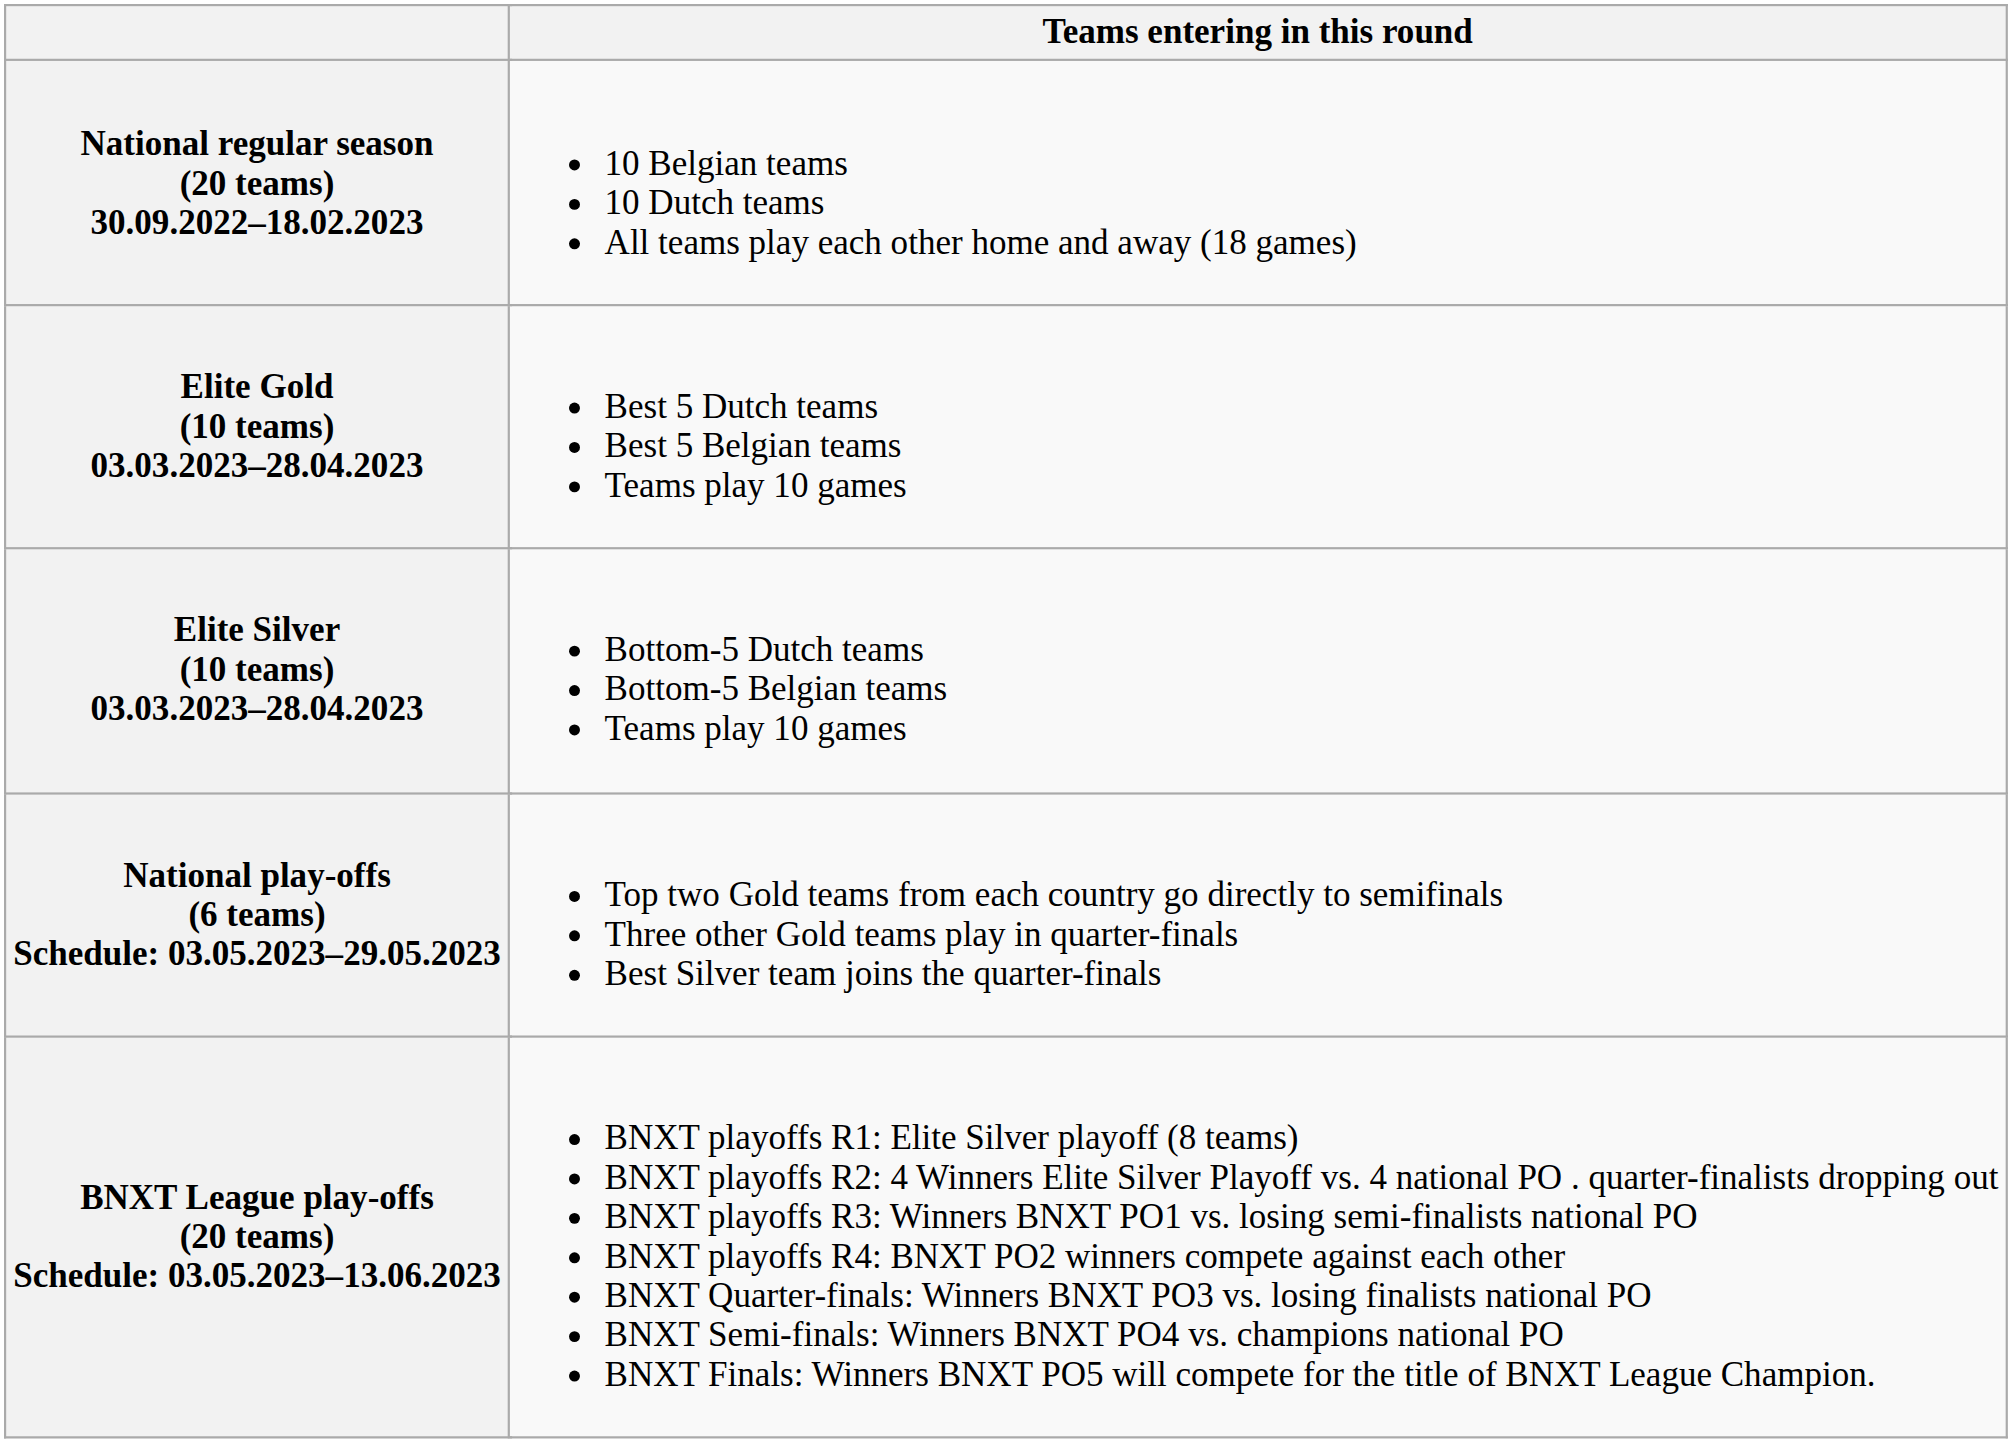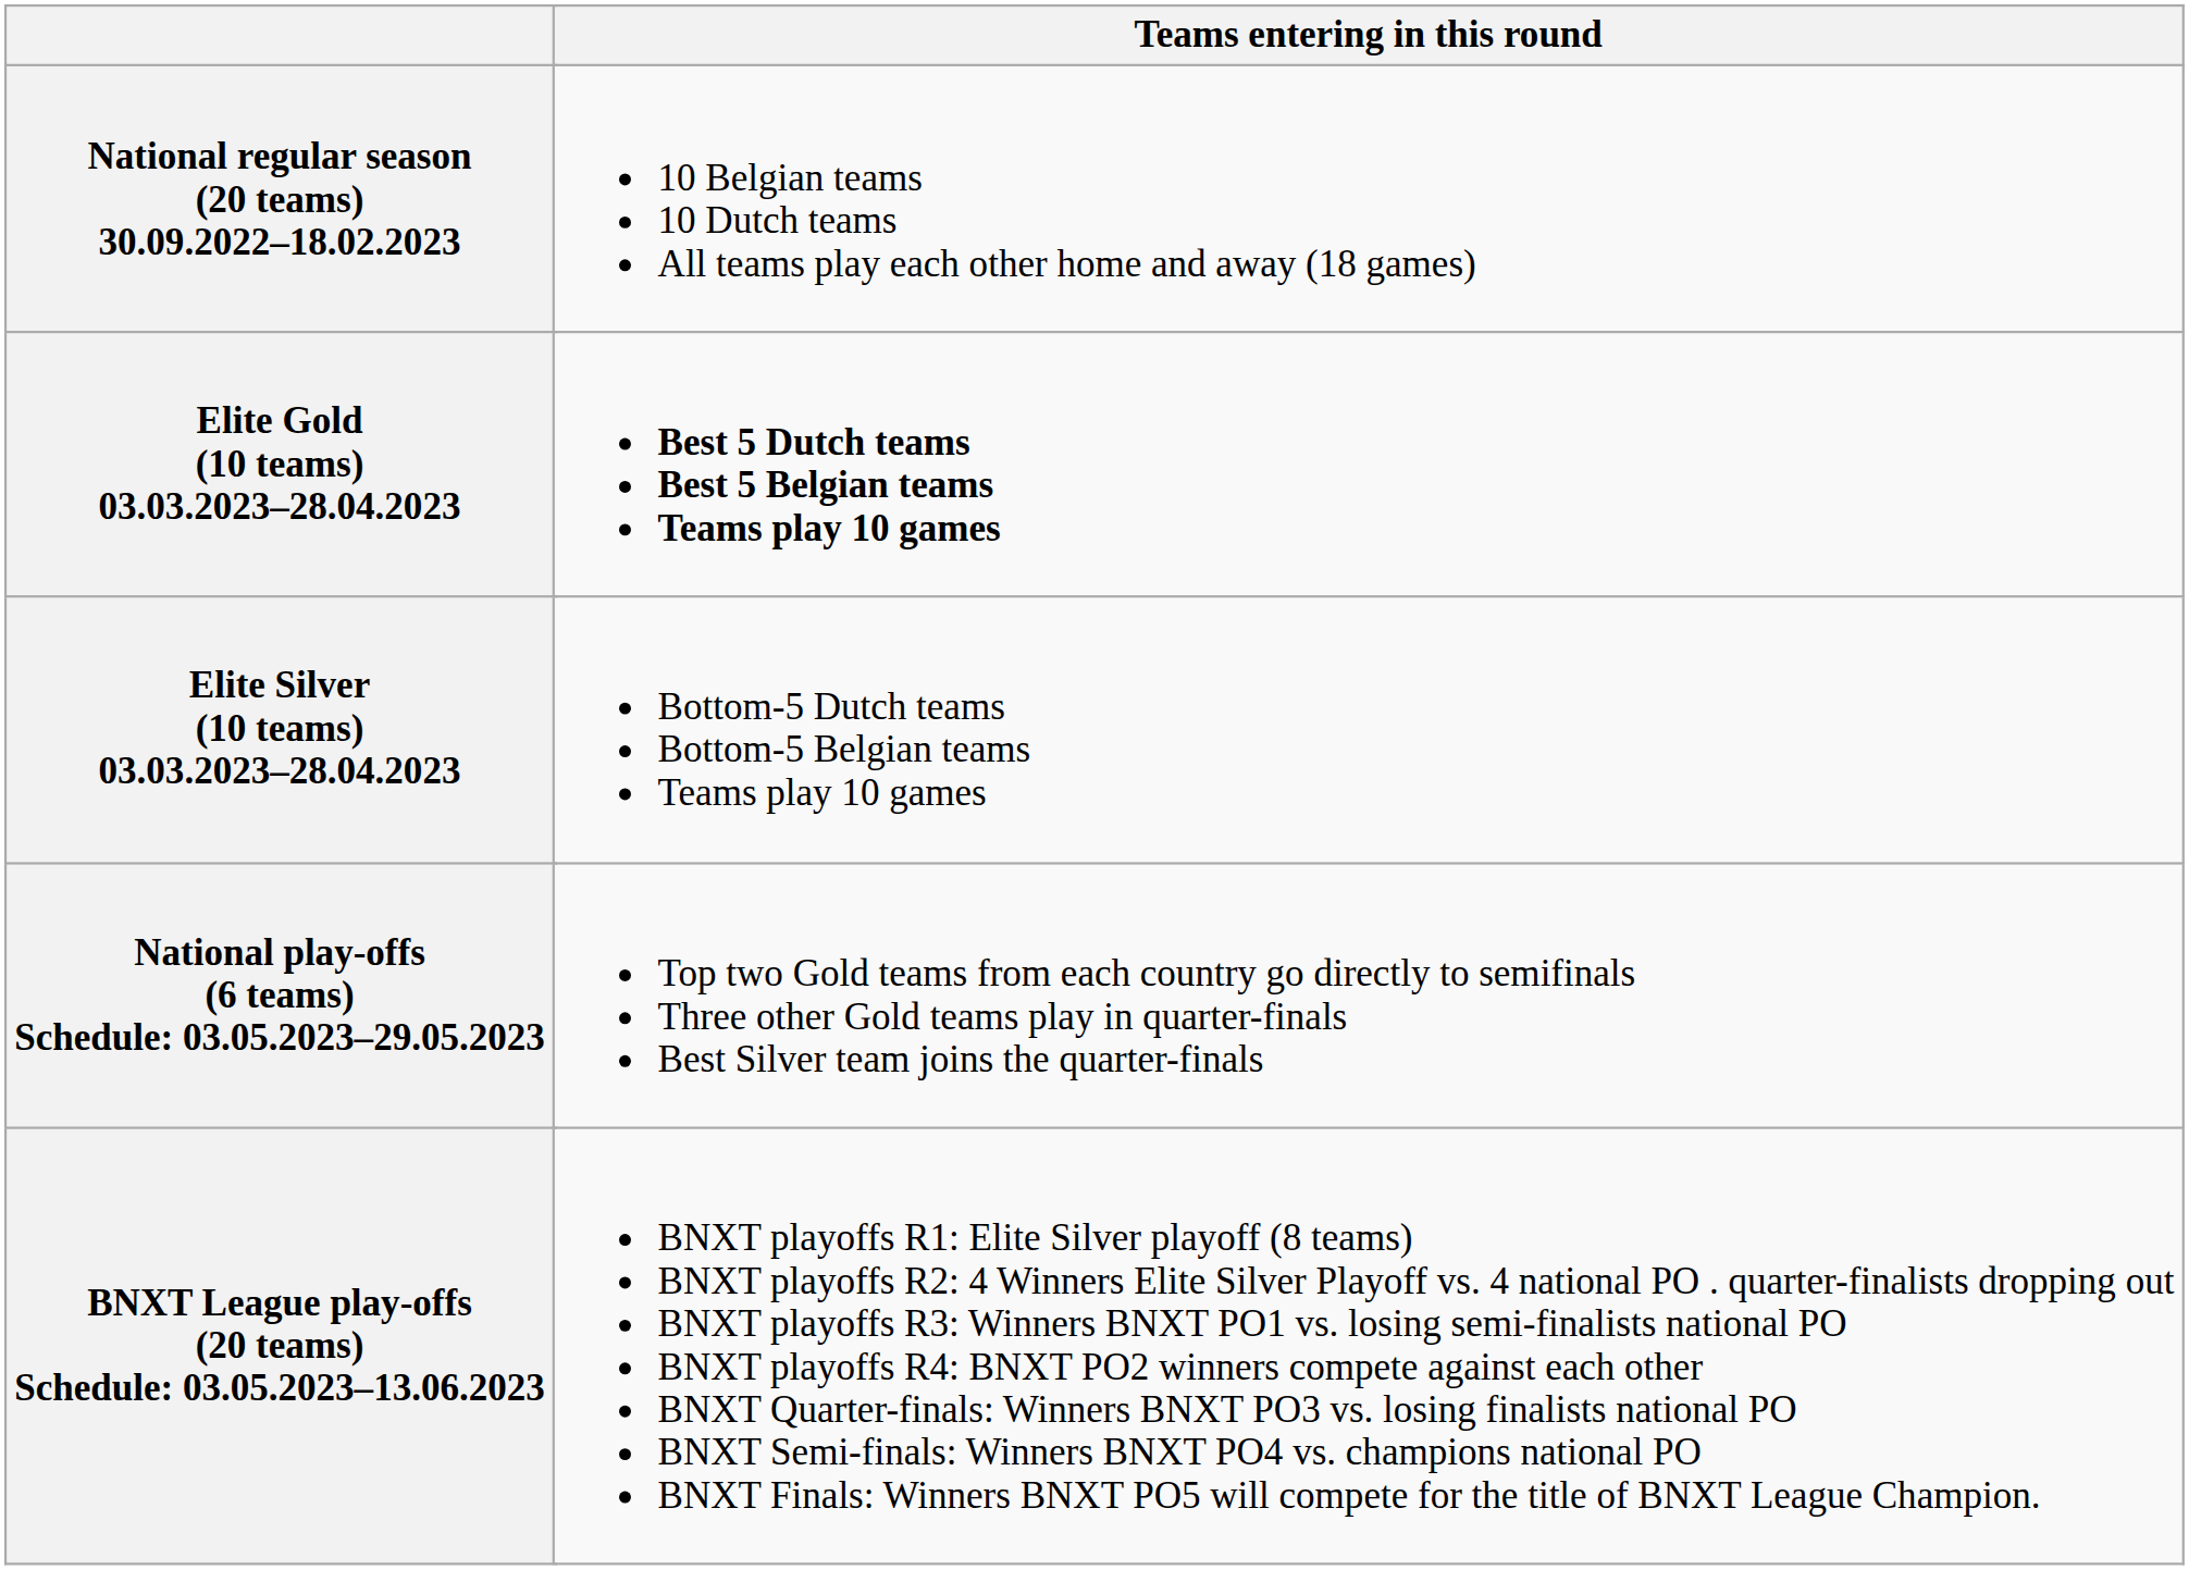Elite Gold (10 teams) 03.03.2023–28.04.2023 | Teams entering in this round: normal -> bold
